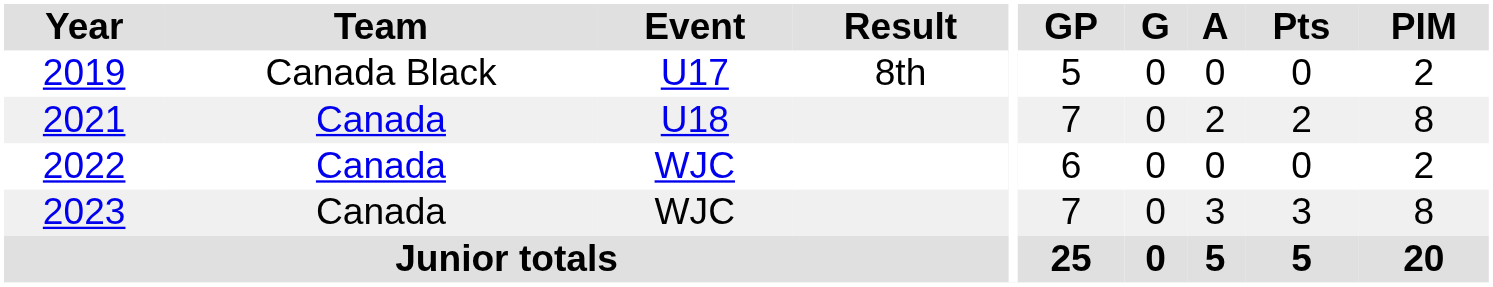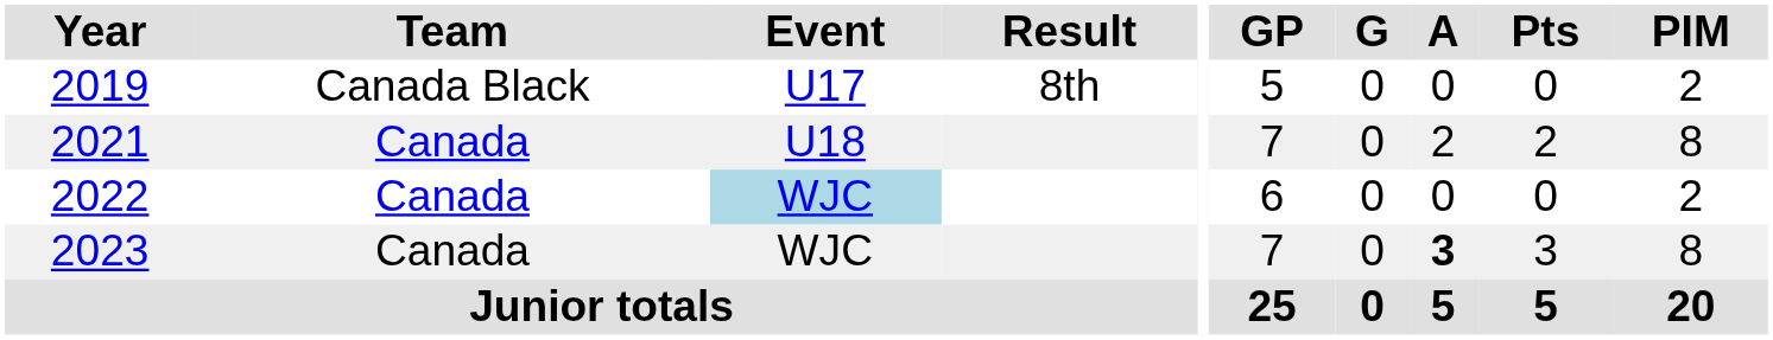2022 | Event: no background -> lightblue background
2023 | A: normal -> bold
